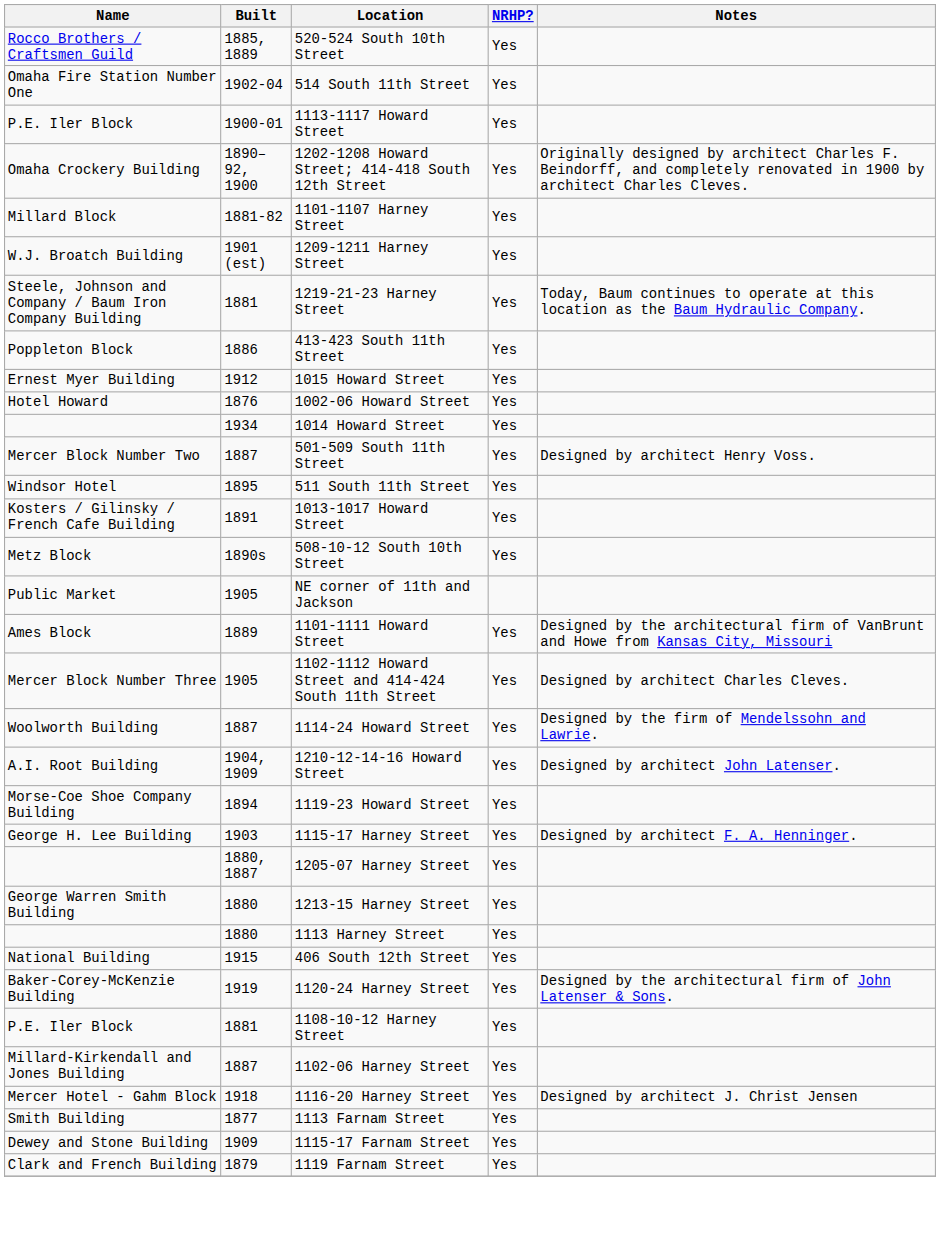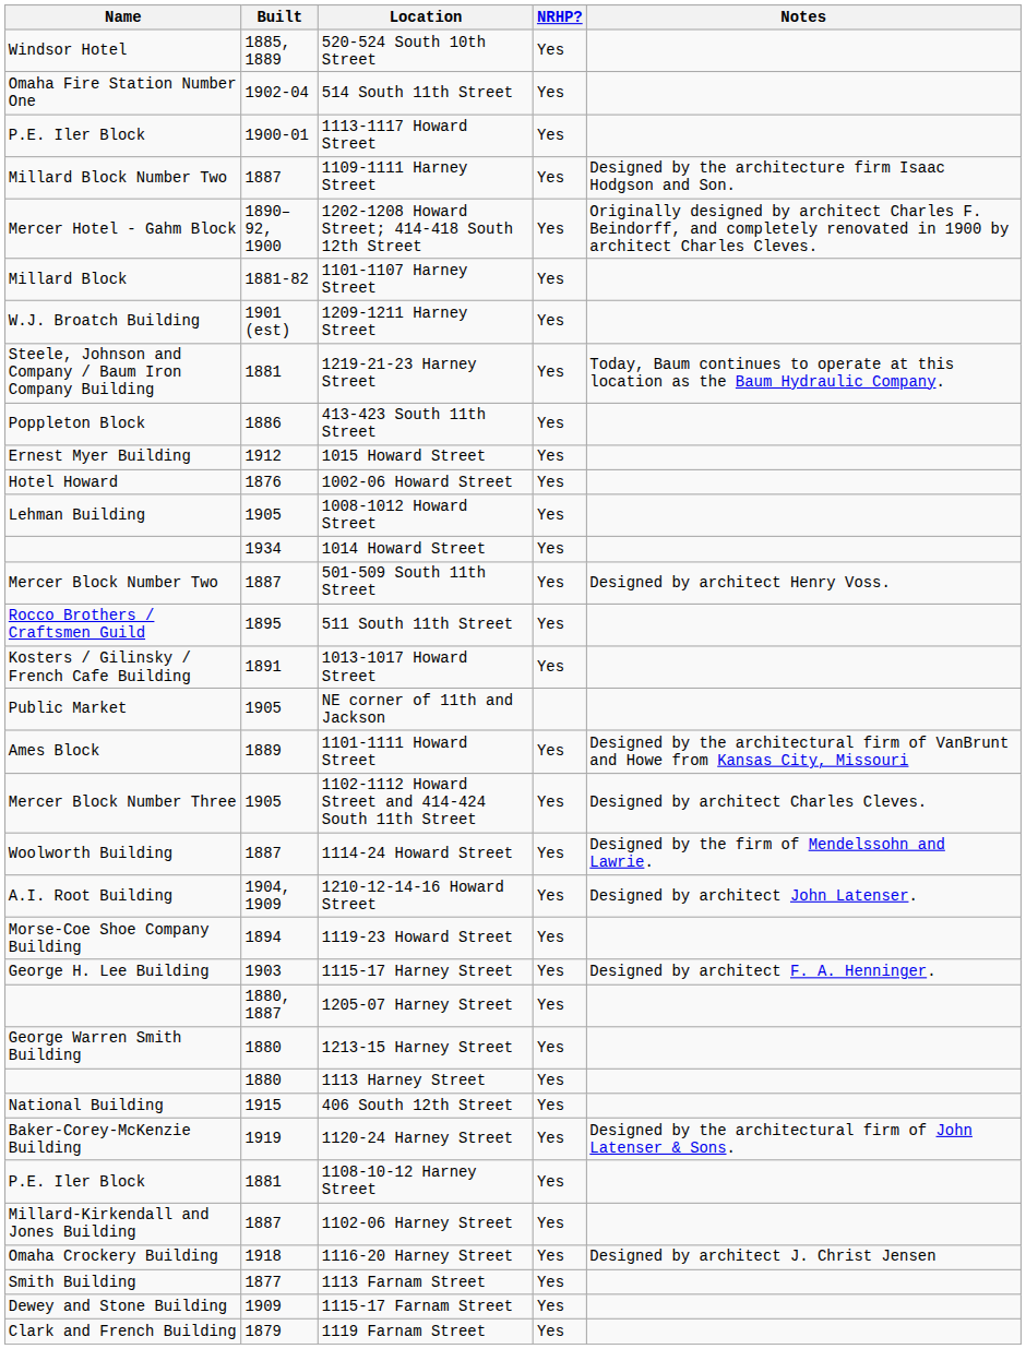520-524 South 10th Street | Name: Rocco Brothers / Craftsmen Guild -> Windsor Hotel
+ row: Millard Block Number Two | 1887 | 1109-1111 Harney Street | Yes | Designed by the architecture firm Isaac Hodgson and Son.
1202-1208 Howard Street; 414-418 South 12th Street | Name: Omaha Crockery Building -> Mercer Hotel - Gahm Block
+ row: Lehman Building | 1905 | 1008-1012 Howard Street | Yes
511 South 11th Street | Name: Windsor Hotel -> Rocco Brothers / Craftsmen Guild
- row: Metz Block | 1890s | 508-10-12 South 10th Street | Yes
1116-20 Harney Street | Name: Mercer Hotel - Gahm Block -> Omaha Crockery Building
